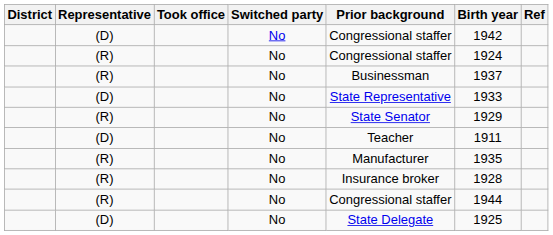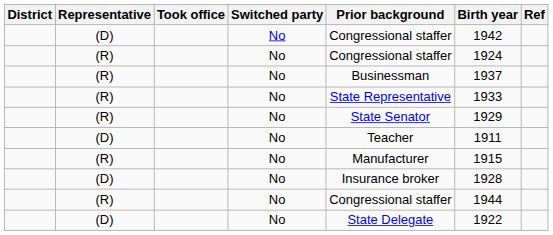row 5 | Representative: (D) -> (R)
row 8 | Birth year: 1935 -> 1915
row 9 | Representative: (R) -> (D)
row 11 | Birth year: 1925 -> 1922
